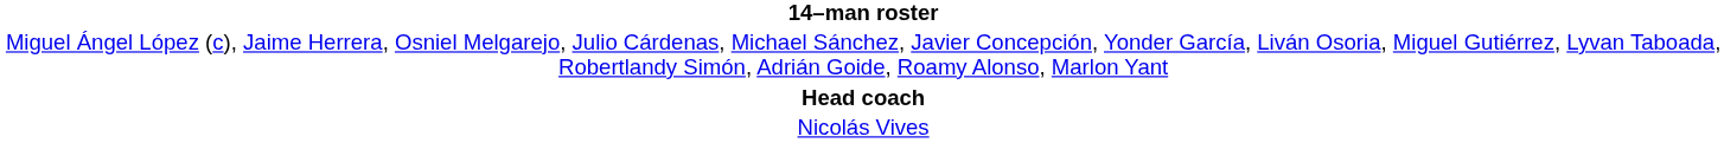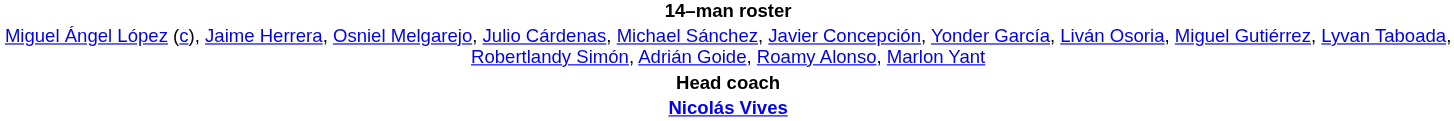row 4 | column 1: normal -> bold
